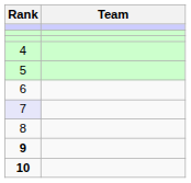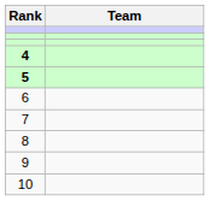row 5 | Rank: normal -> bold
row 6 | Rank: normal -> bold
row 8 | Rank: lavender background -> no background
row 10 | Rank: bold -> normal
row 11 | Rank: bold -> normal
